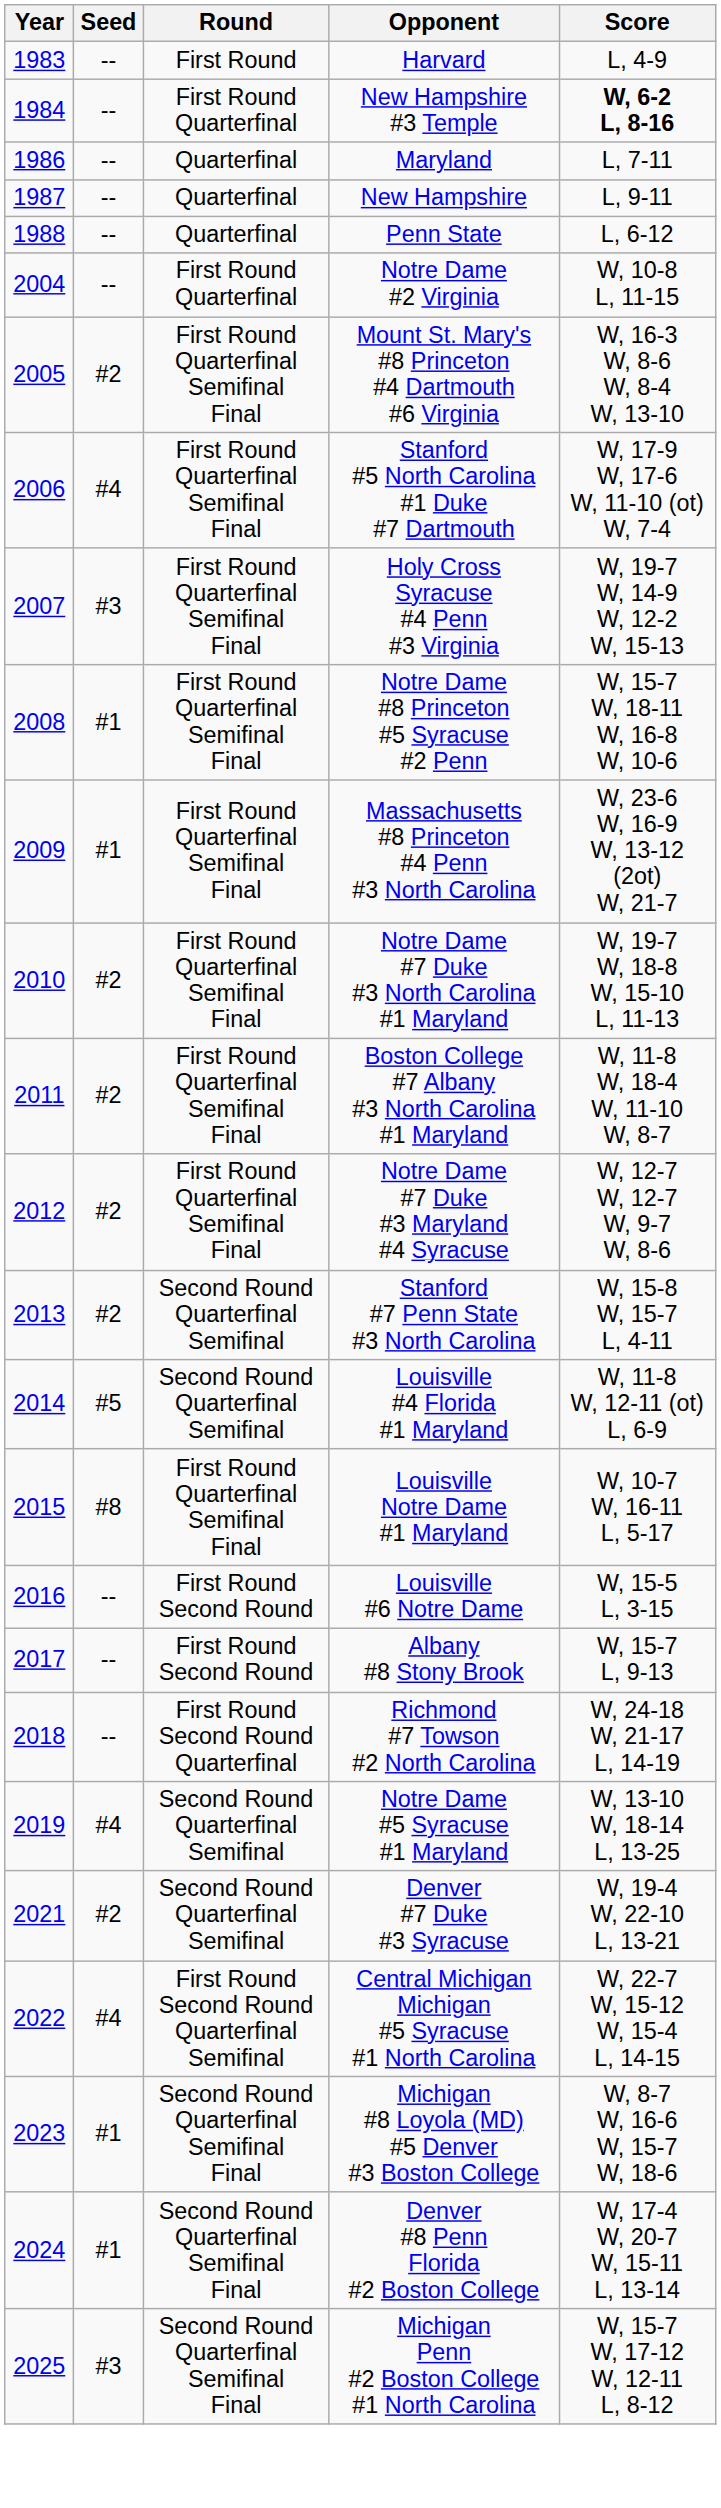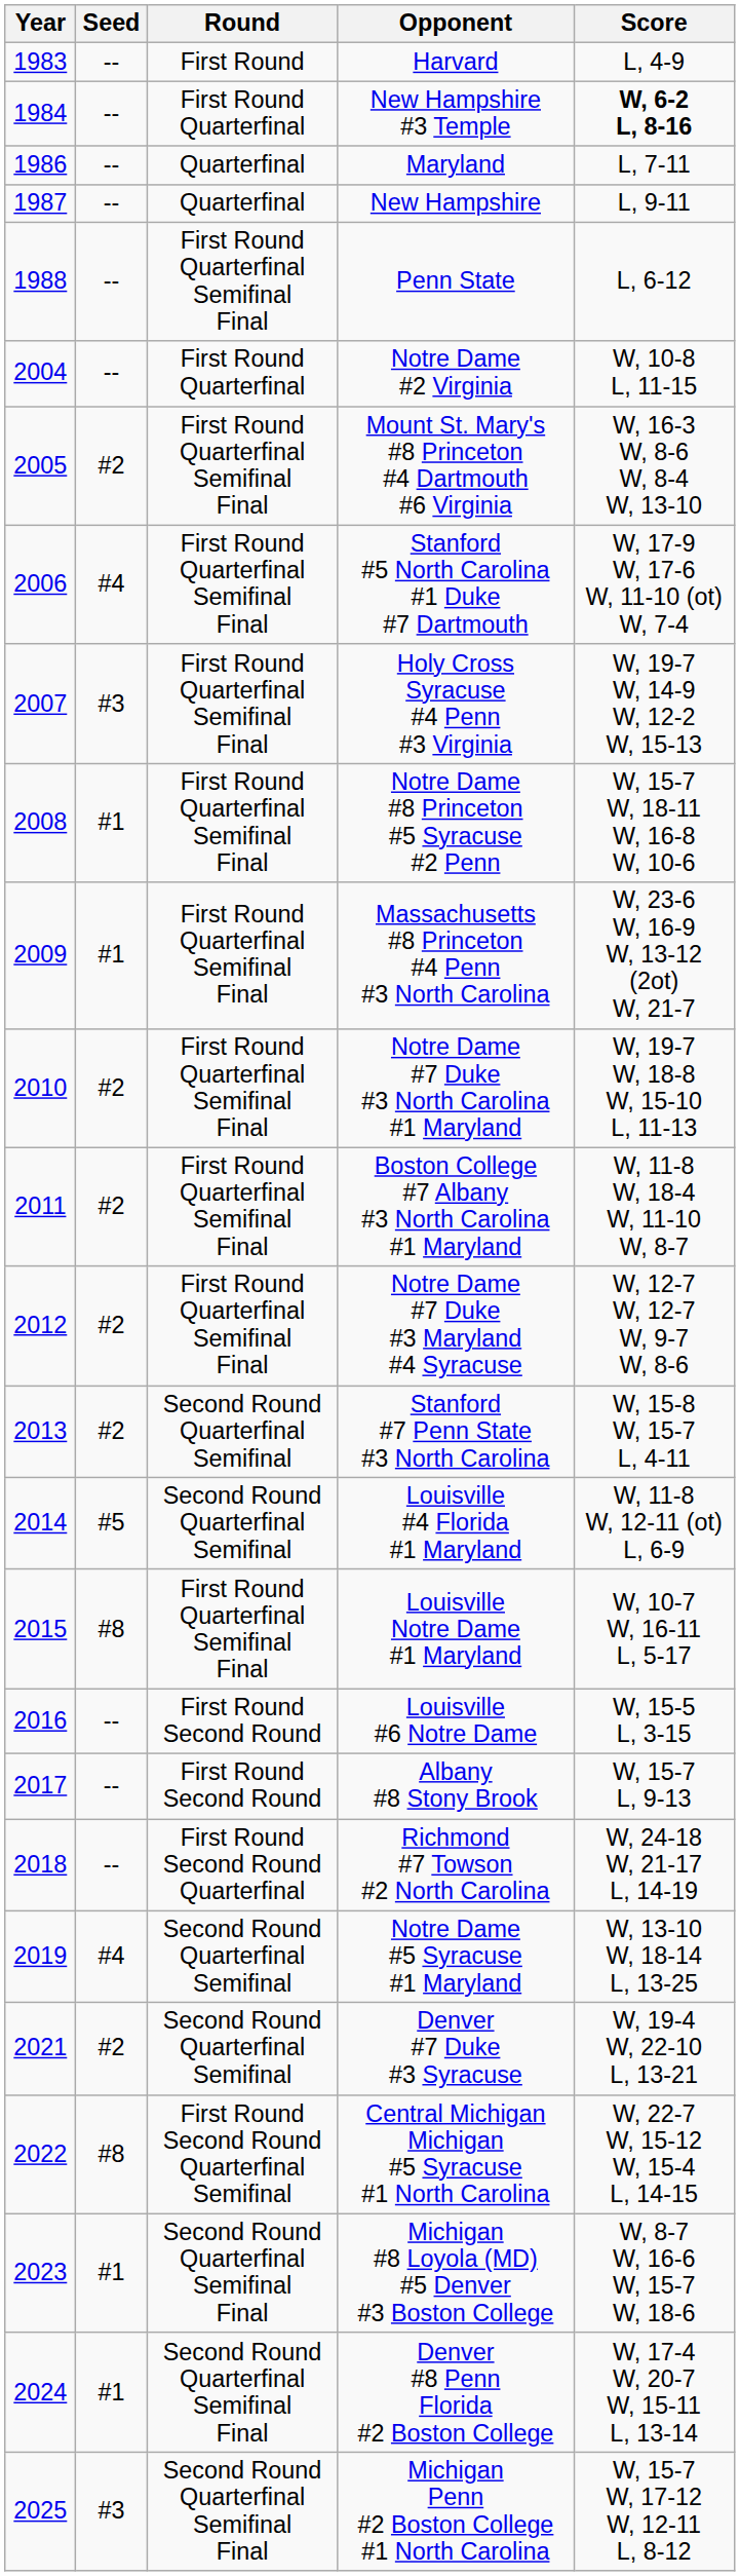Penn State | Round: Quarterfinal -> First Round Quarterfinal Semifinal Final
Central Michigan Michigan #5 Syracuse #1 North Carolina | Seed: #4 -> #8
